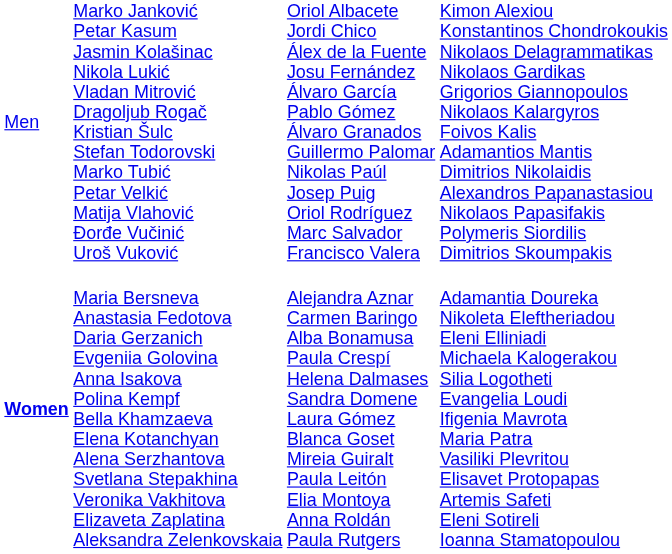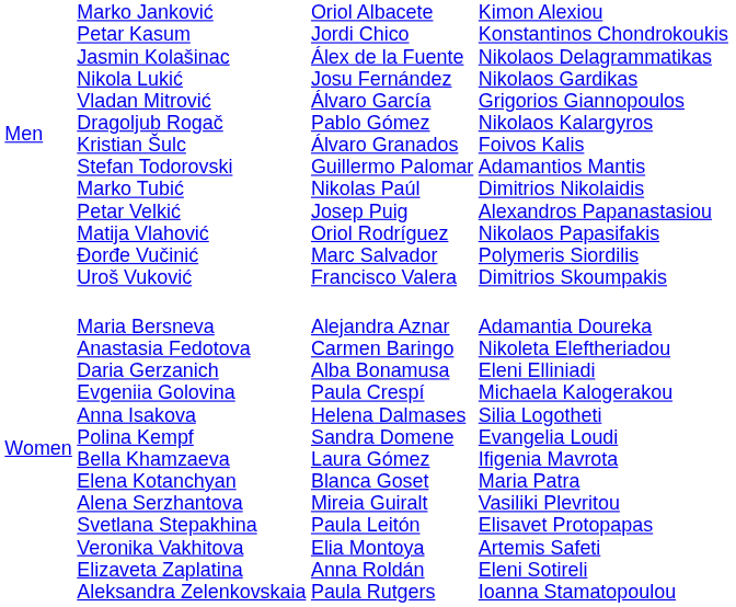Women | column 1: bold -> normal
